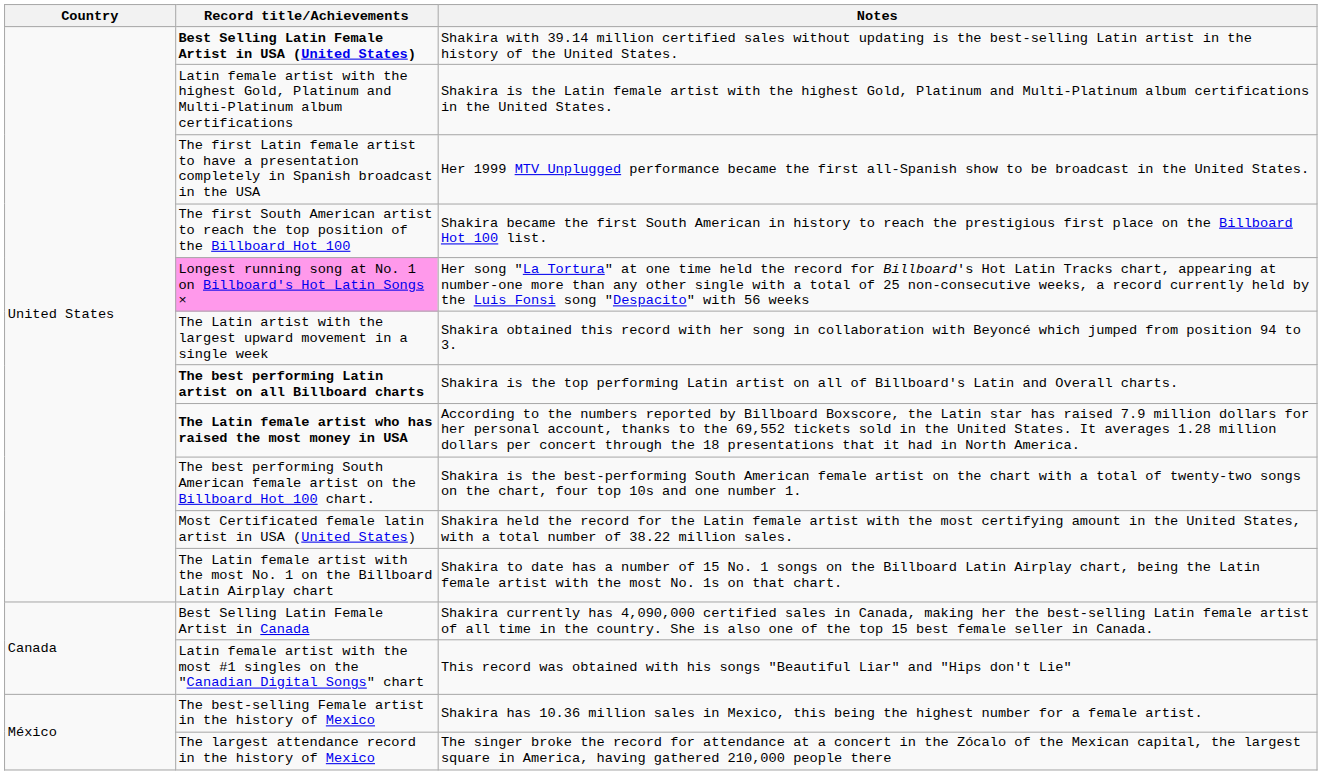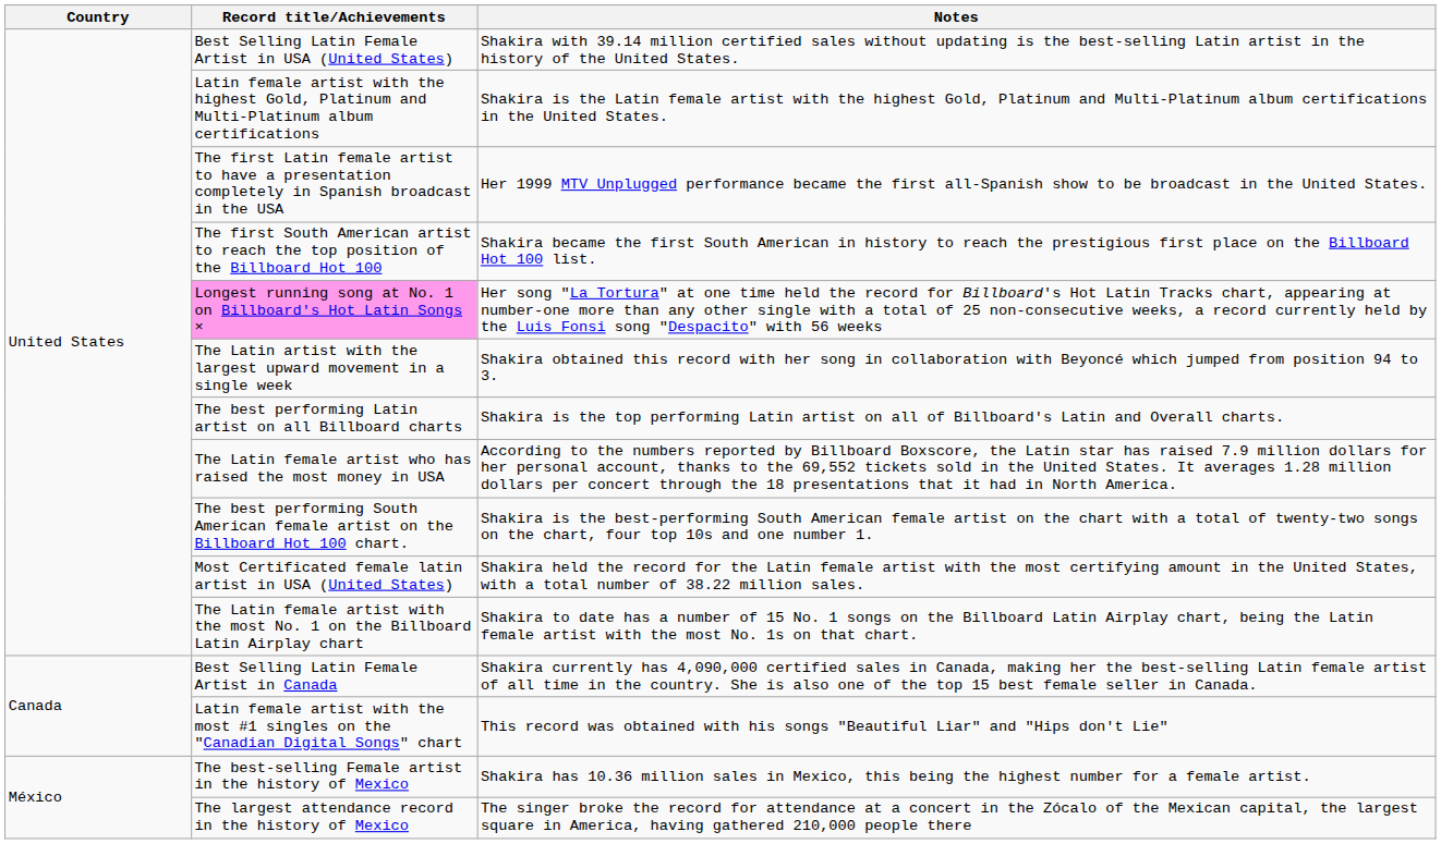Best Selling Latin Female Artist in USA (United States) | Record title/Achievements: bold -> normal
The best performing Latin artist on all Billboard charts | Record title/Achievements: bold -> normal
The Latin female artist who has raised the most money in USA | Record title/Achievements: bold -> normal
